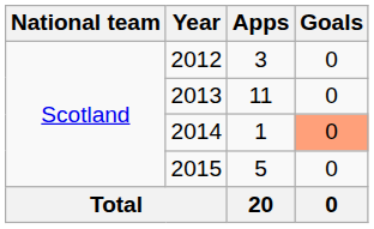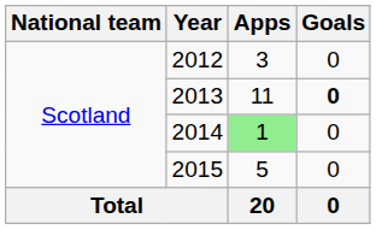2013 | Goals: normal -> bold
2014 | Apps: no background -> lightgreen background
2014 | Goals: lightsalmon background -> no background
